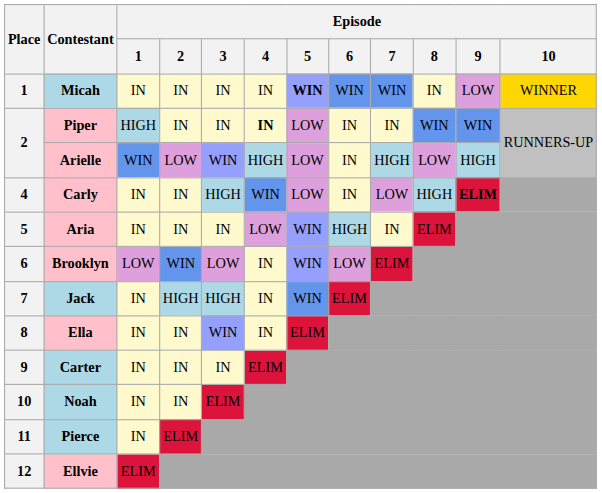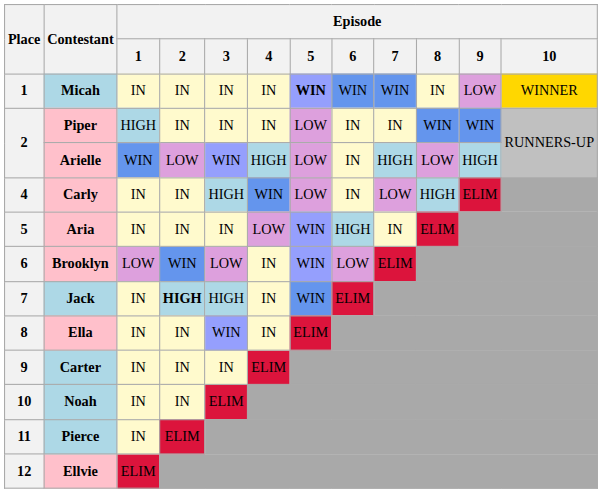Piper | Episode / 4: bold -> normal
Carly | Episode / 9: bold -> normal
Jack | Episode / 2: normal -> bold
